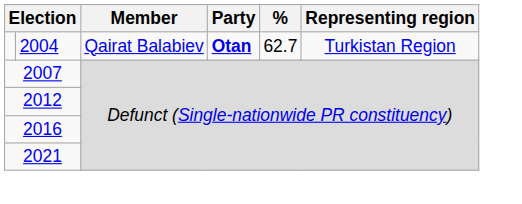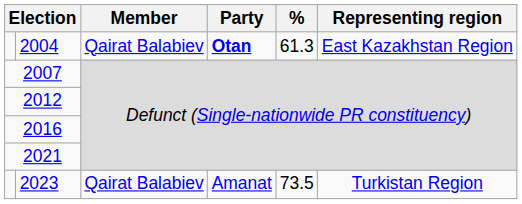2004 | %: 62.7 -> 61.3
2004 | Representing region: Turkistan Region -> East Kazakhstan Region
+ row: 2023 | Qairat Balabiev | Amanat | 73.5 | Turkistan Region
